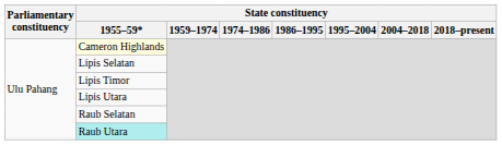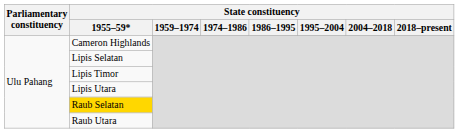Cameron Highlands | State constituency / 1955–59*: lightyellow background -> no background
Raub Selatan | State constituency / 1955–59*: no background -> gold background
Raub Utara | State constituency / 1955–59*: paleturquoise background -> no background
